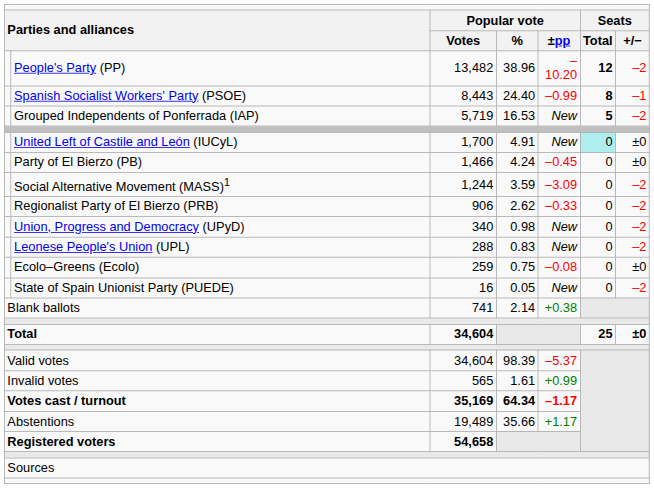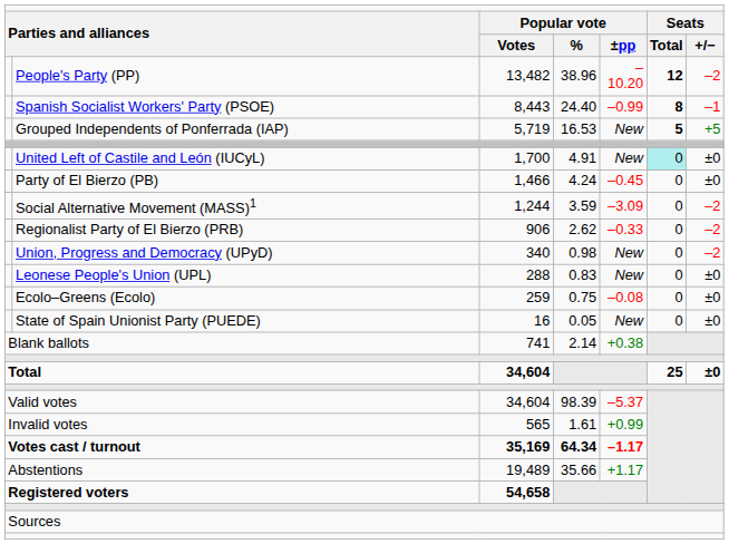Grouped Independents of Ponferrada (IAP) | column 7: –2 -> +5
Leonese People's Union (UPL) | column 7: –2 -> ±0
State of Spain Unionist Party (PUEDE) | column 7: –2 -> ±0
